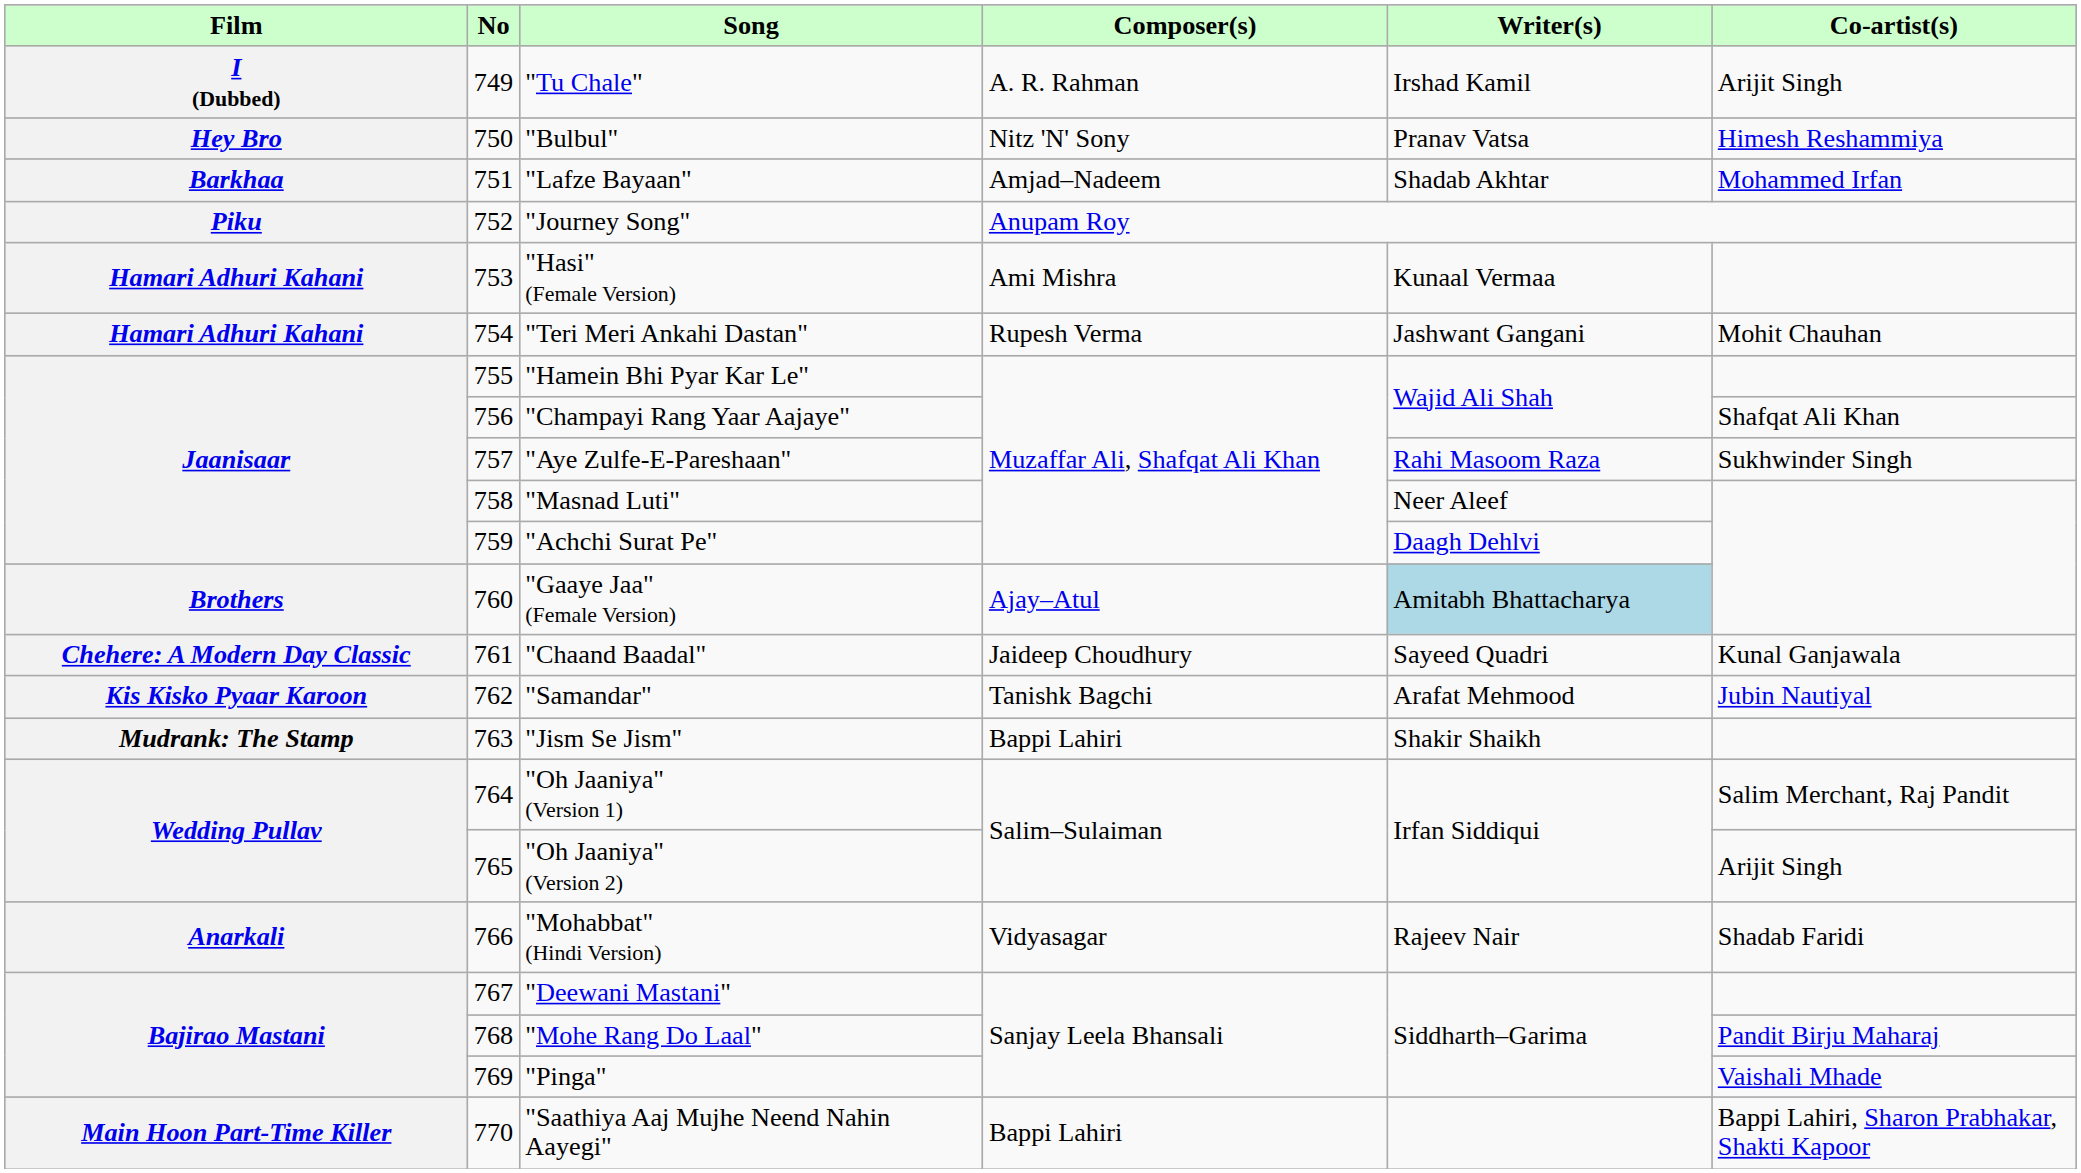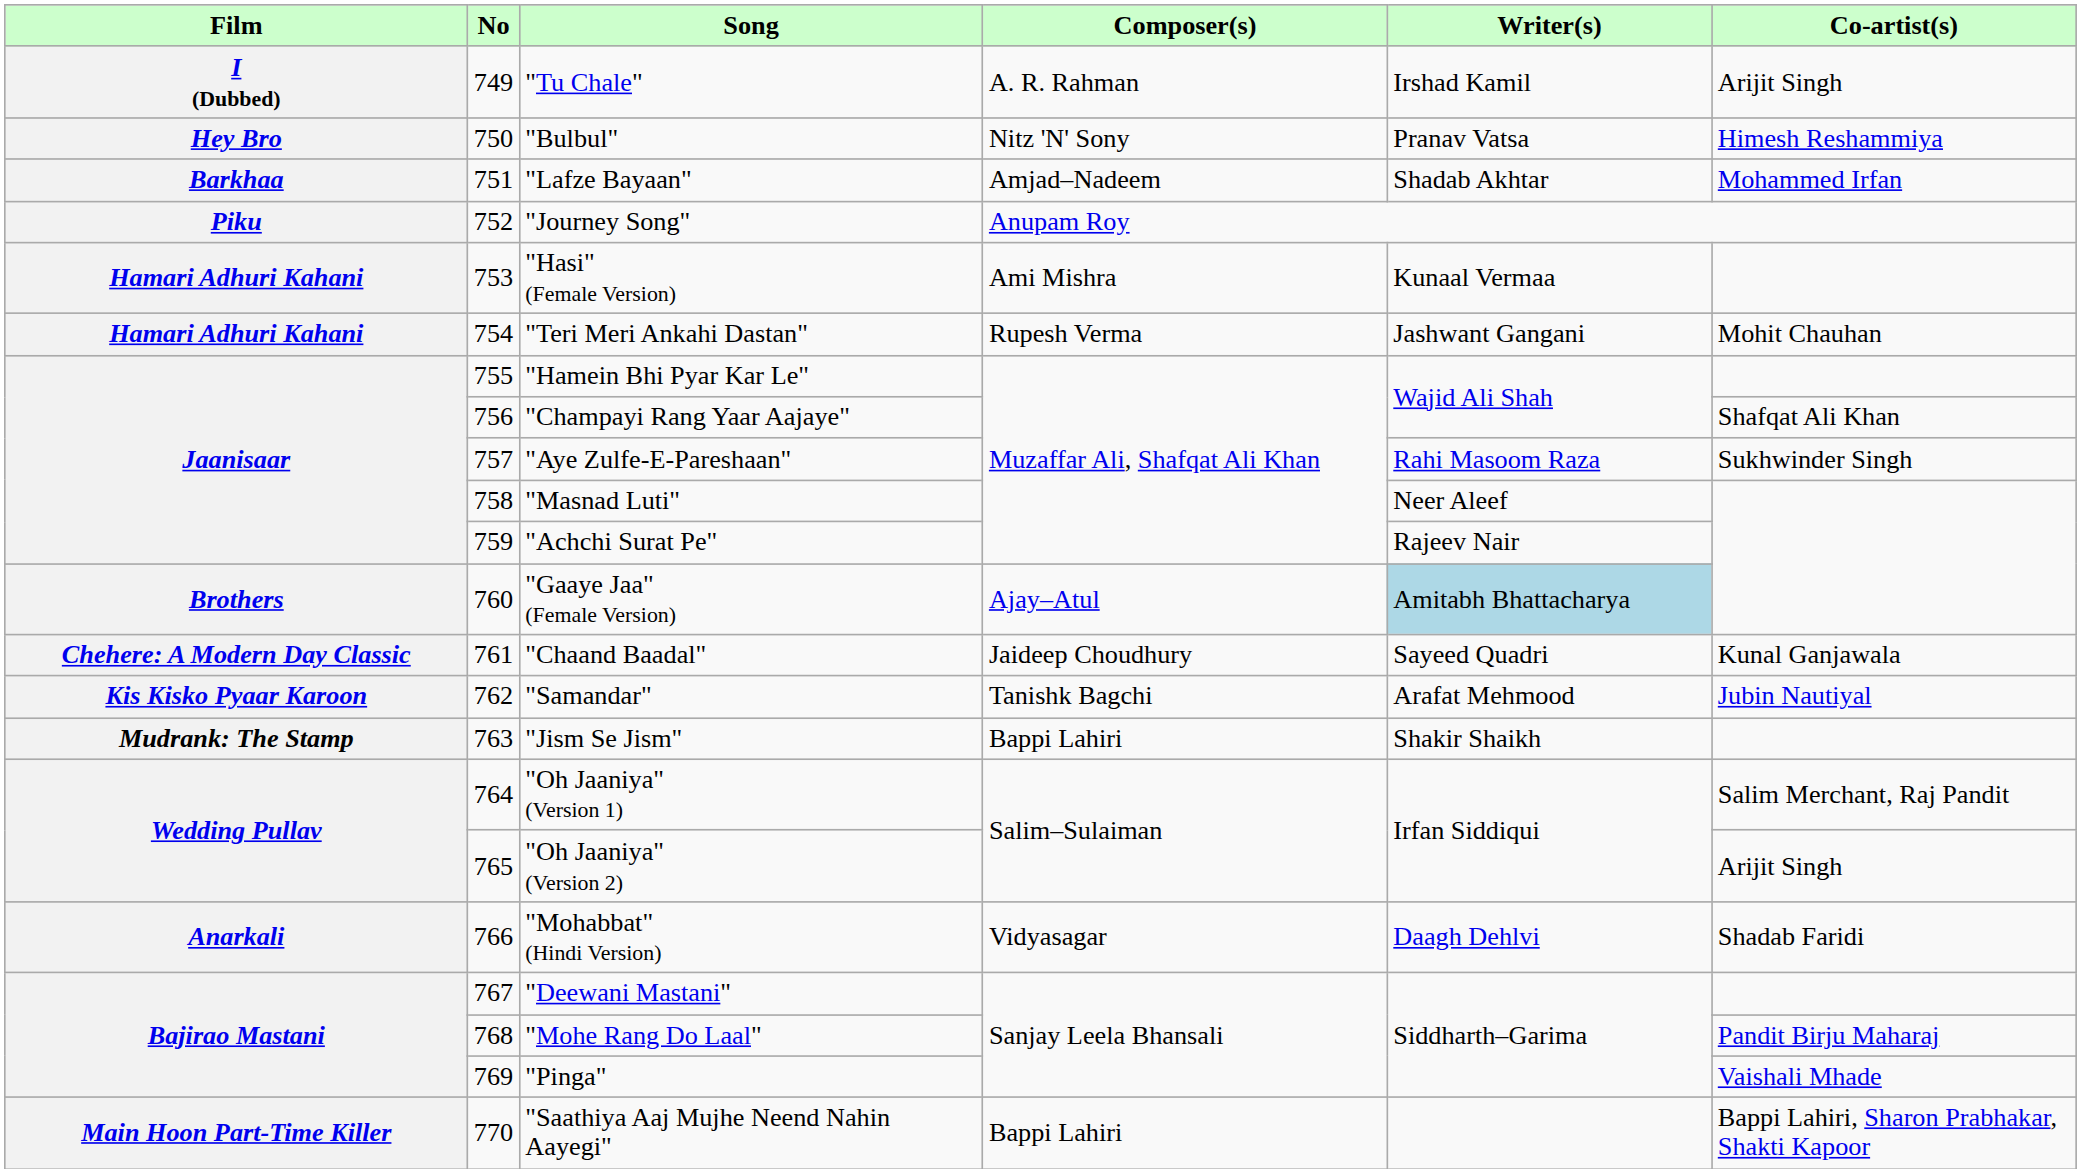"Achchi Surat Pe" | Writer(s): Daagh Dehlvi -> Rajeev Nair
"Mohabbat" (Hindi Version) | Writer(s): Rajeev Nair -> Daagh Dehlvi
